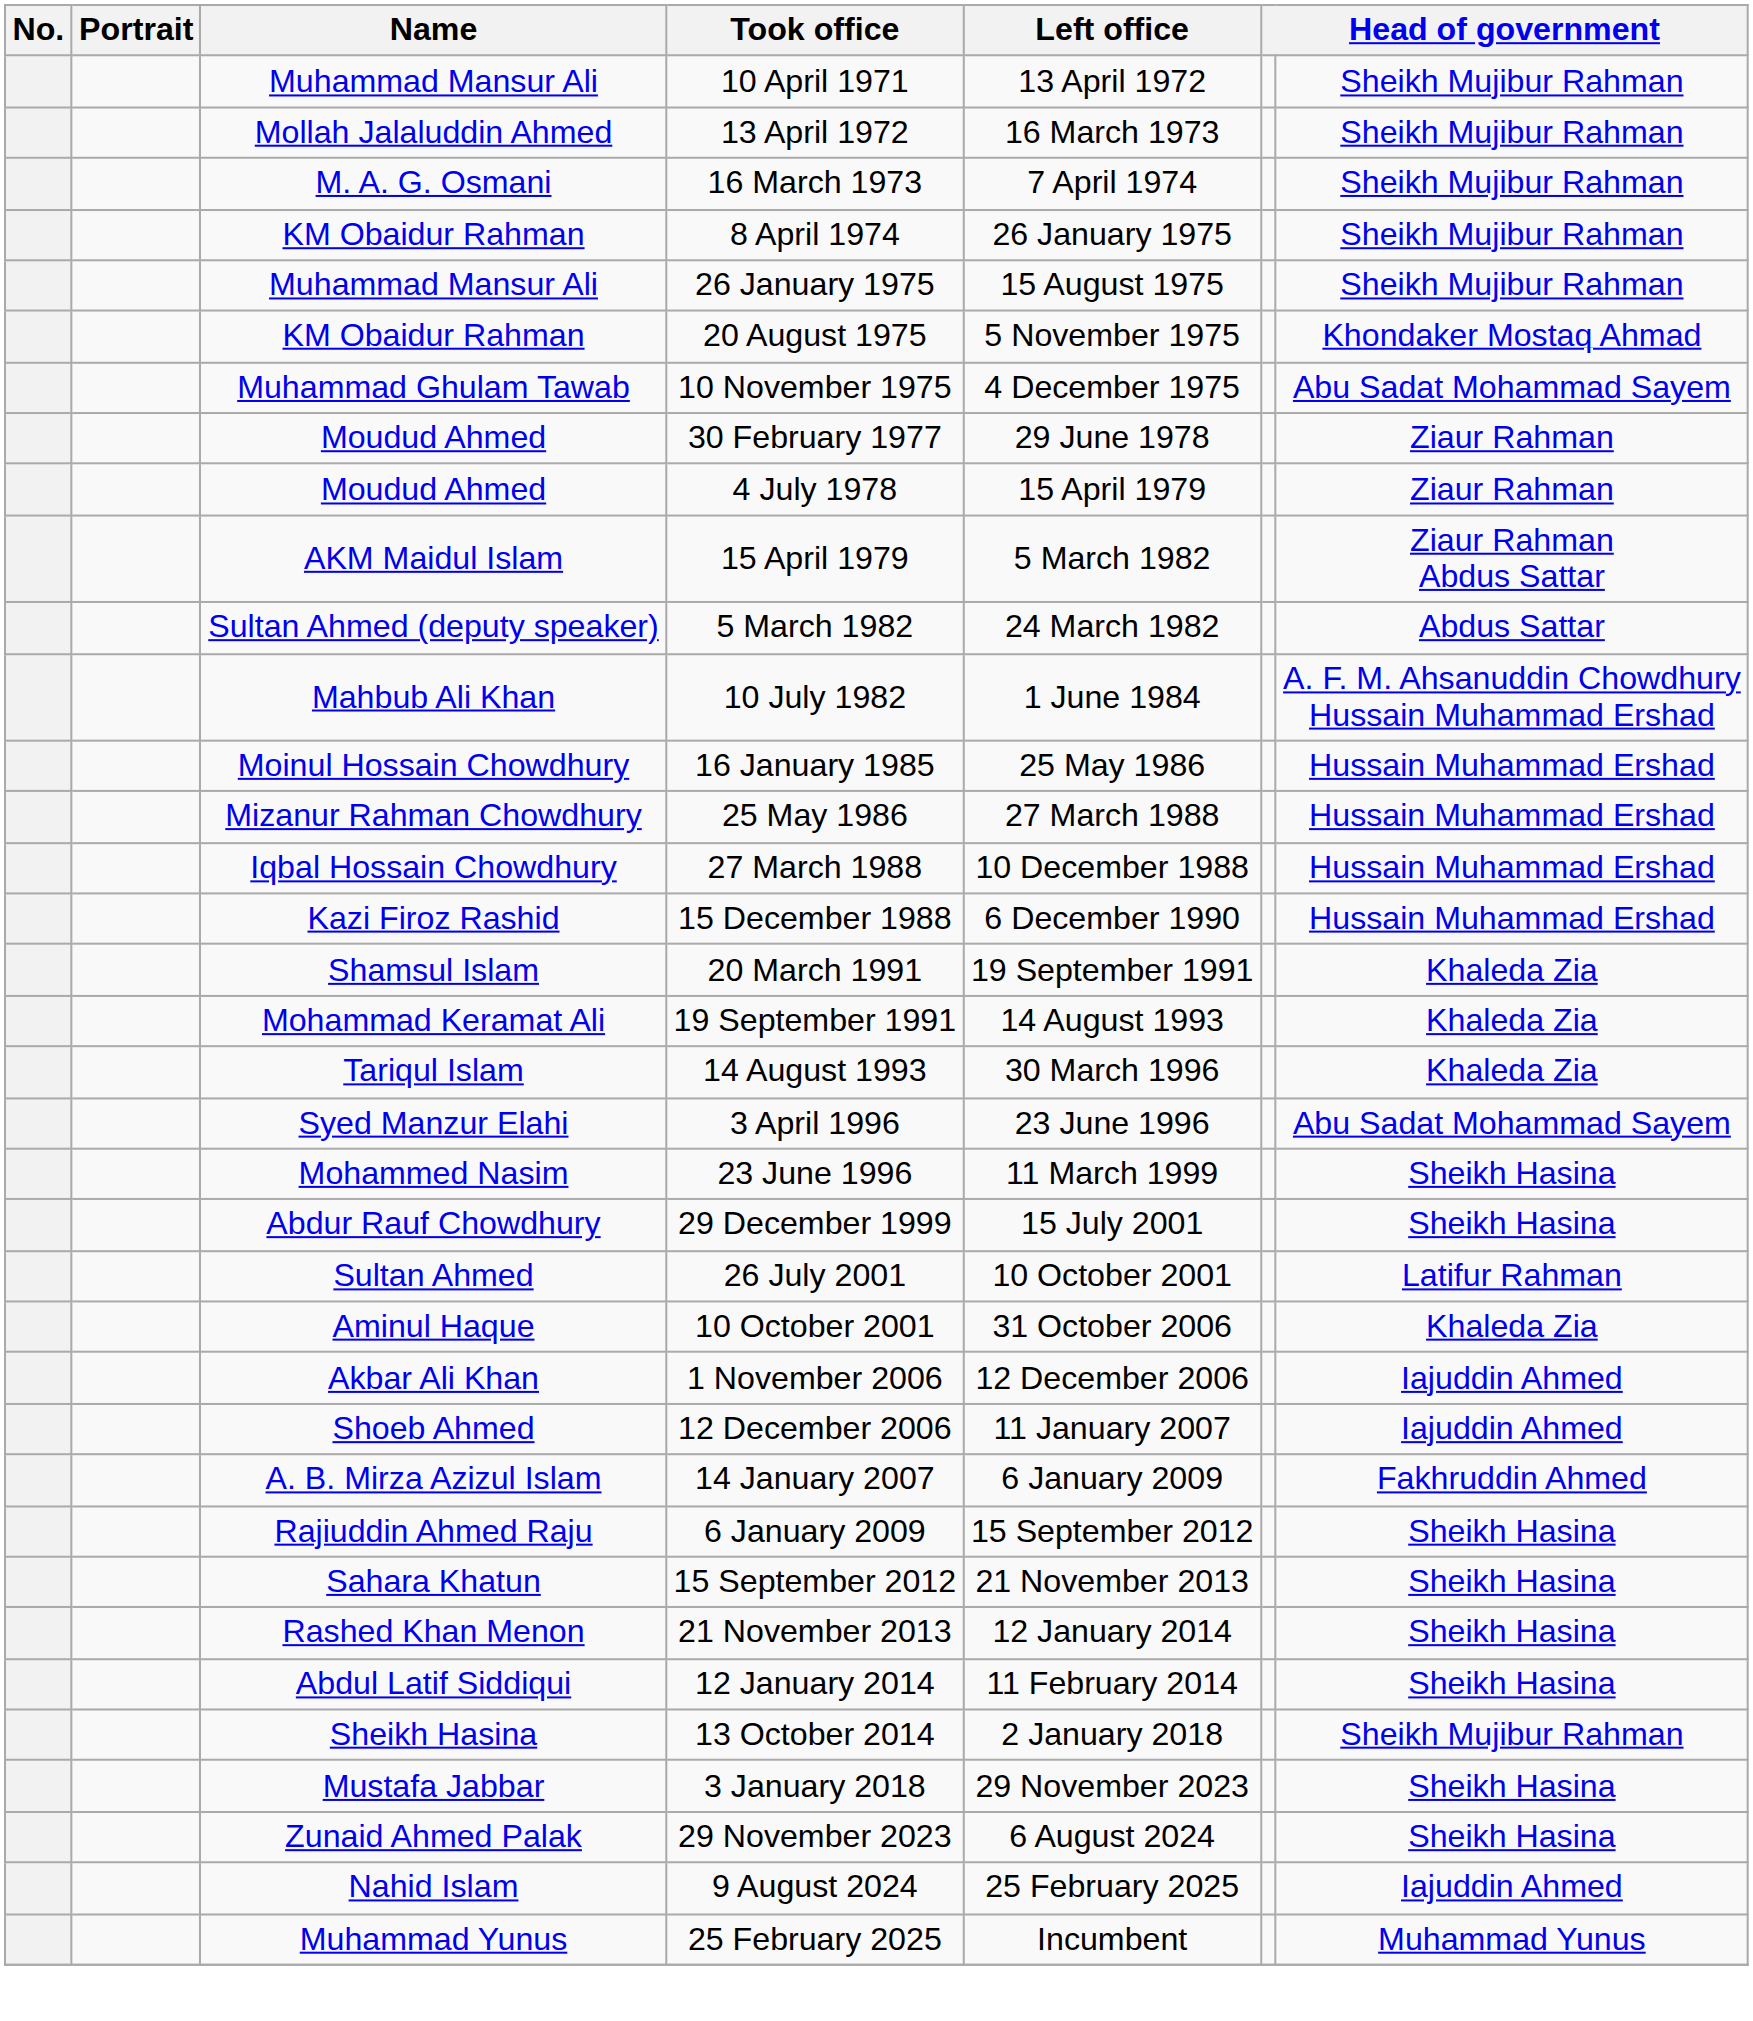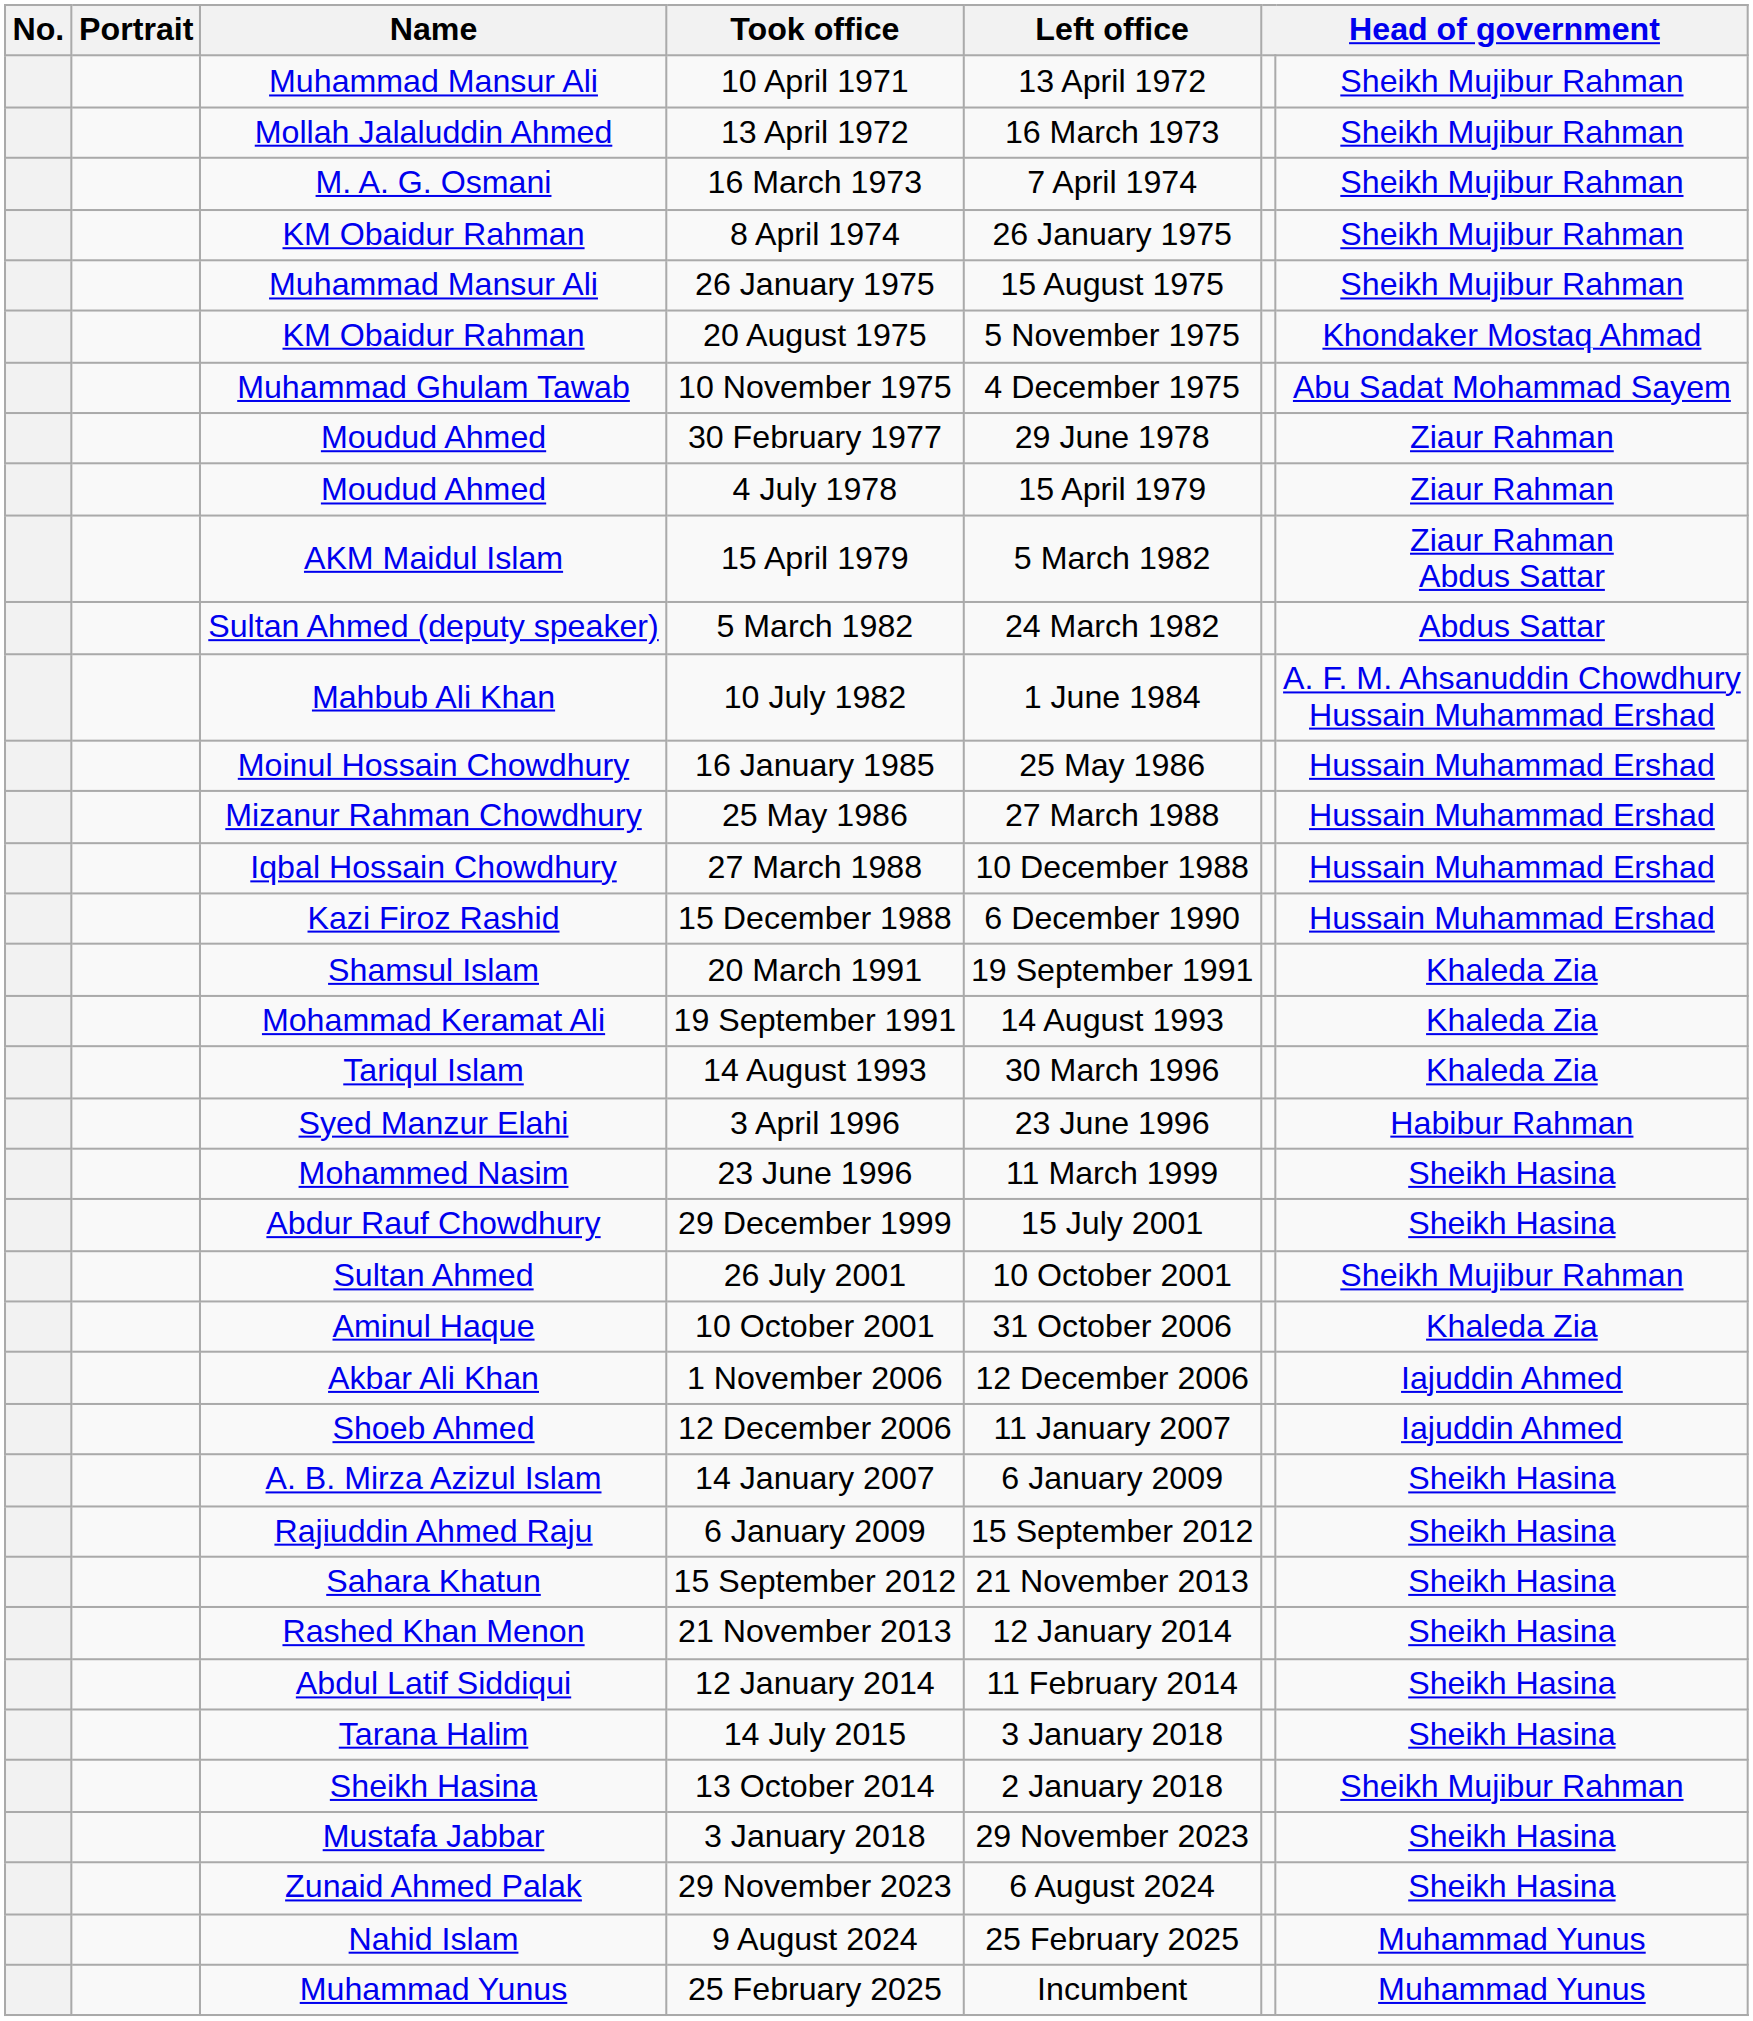3 April 1996 | column 7: Abu Sadat Mohammad Sayem -> Habibur Rahman
26 July 2001 | column 7: Latifur Rahman -> Sheikh Mujibur Rahman
14 January 2007 | column 7: Fakhruddin Ahmed -> Sheikh Hasina
+ row: Tarana Halim | 14 July 2015 | 3 January 2018 | Sheikh Hasina
9 August 2024 | column 7: Iajuddin Ahmed -> Muhammad Yunus
